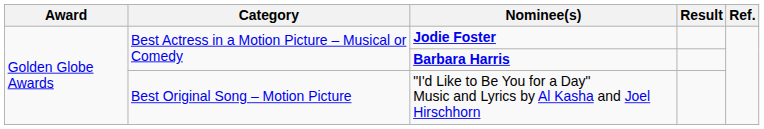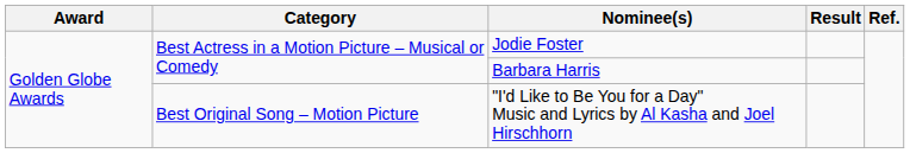Jodie Foster | Nominee(s): bold -> normal
Barbara Harris | Nominee(s): bold -> normal
